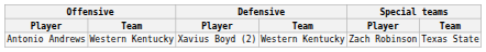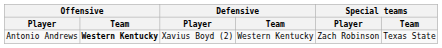Antonio Andrews | Offensive / Team: normal -> bold
